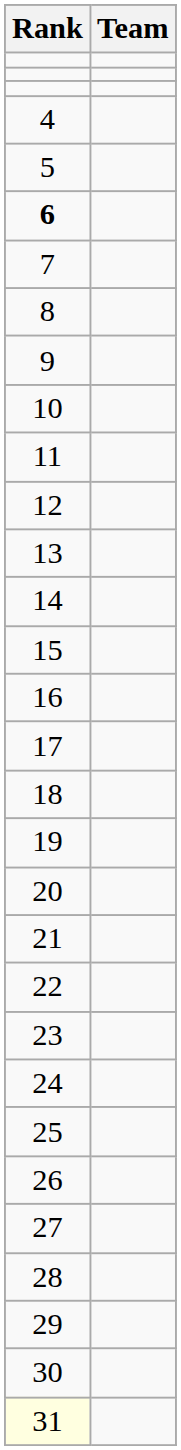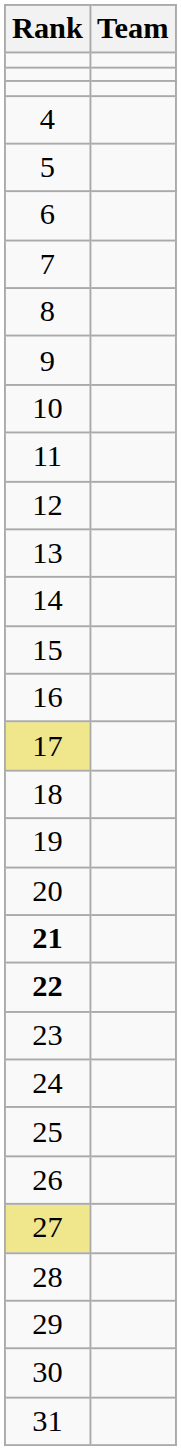row 7 | Rank: bold -> normal
row 18 | Rank: no background -> khaki background
row 22 | Rank: normal -> bold
row 23 | Rank: normal -> bold
row 28 | Rank: no background -> khaki background
row 32 | Rank: lightyellow background -> no background
